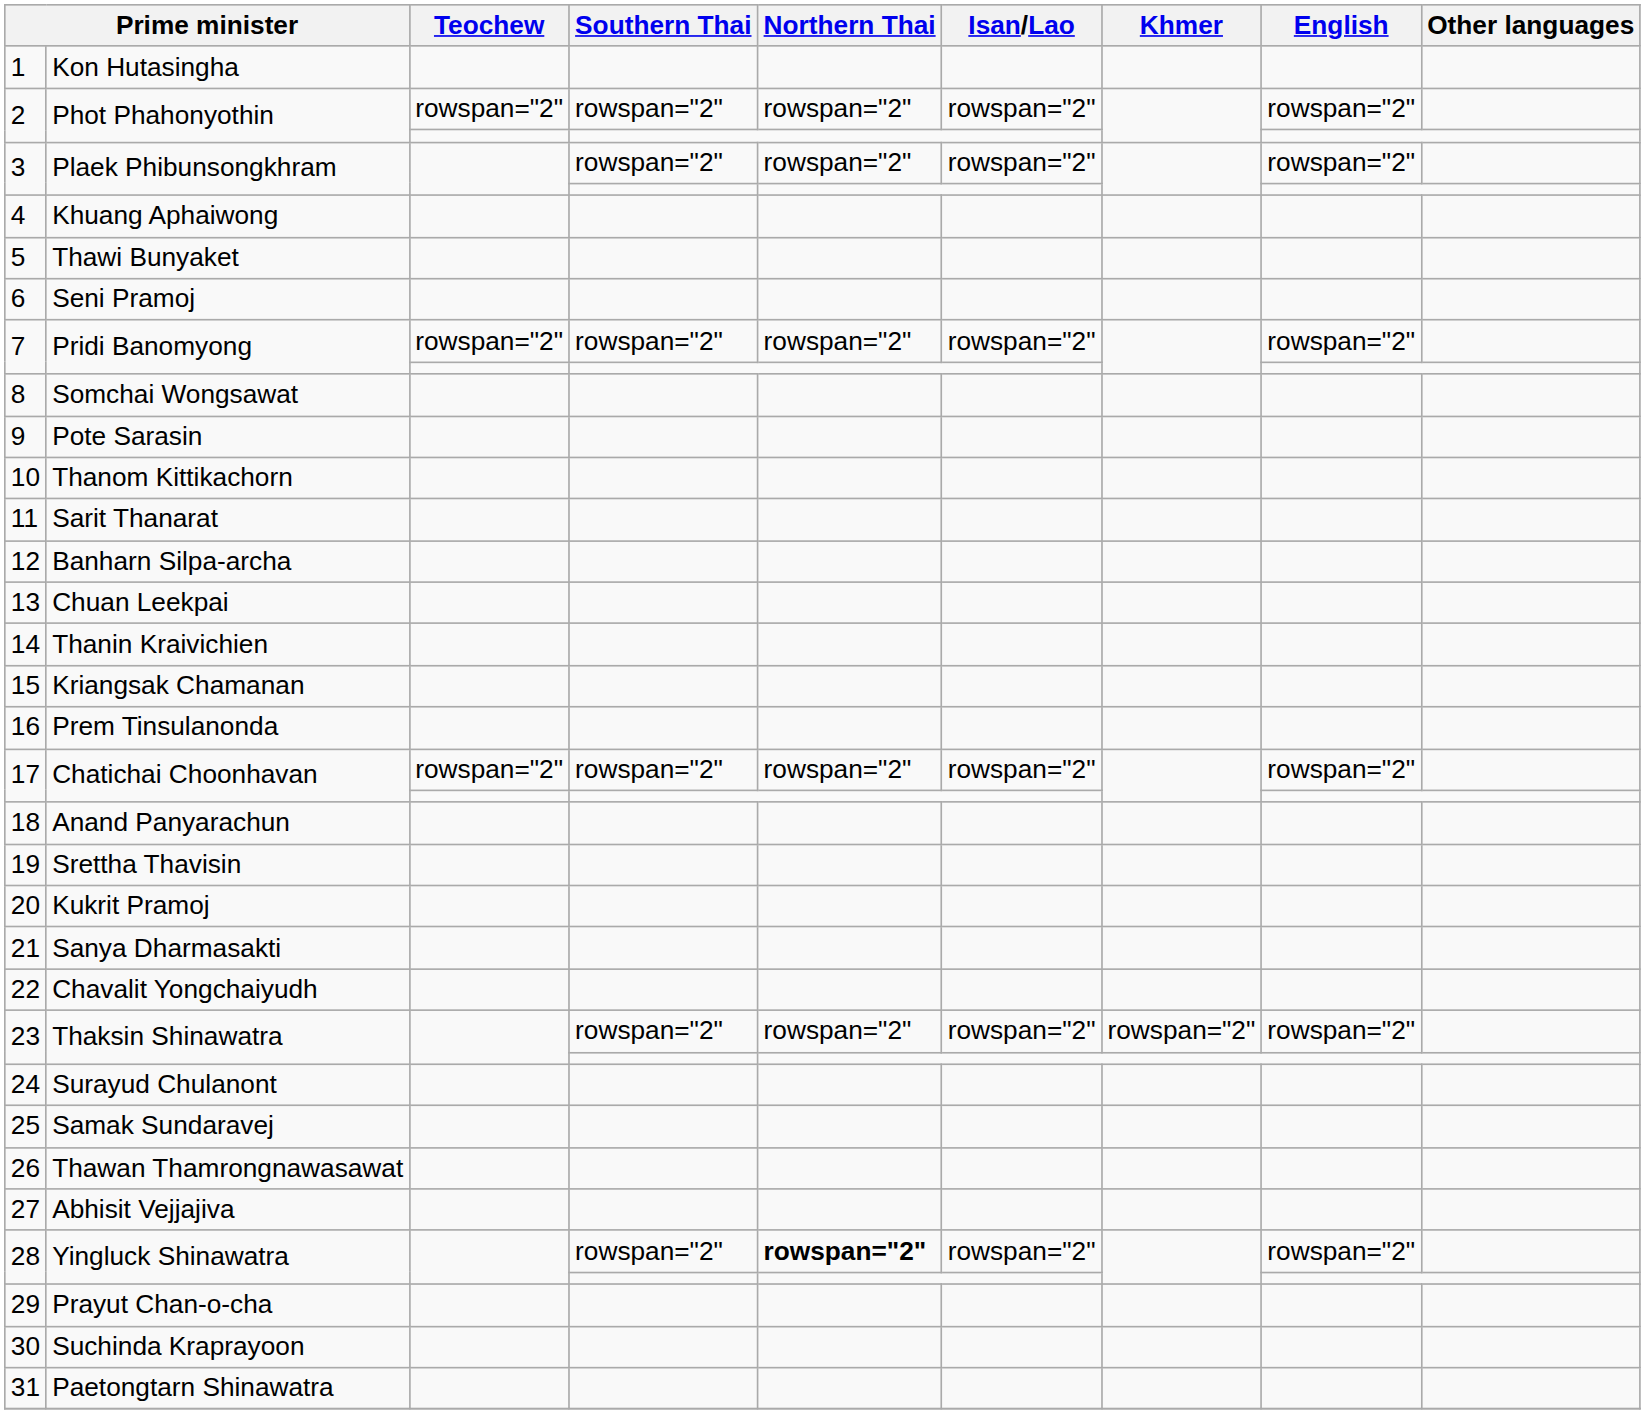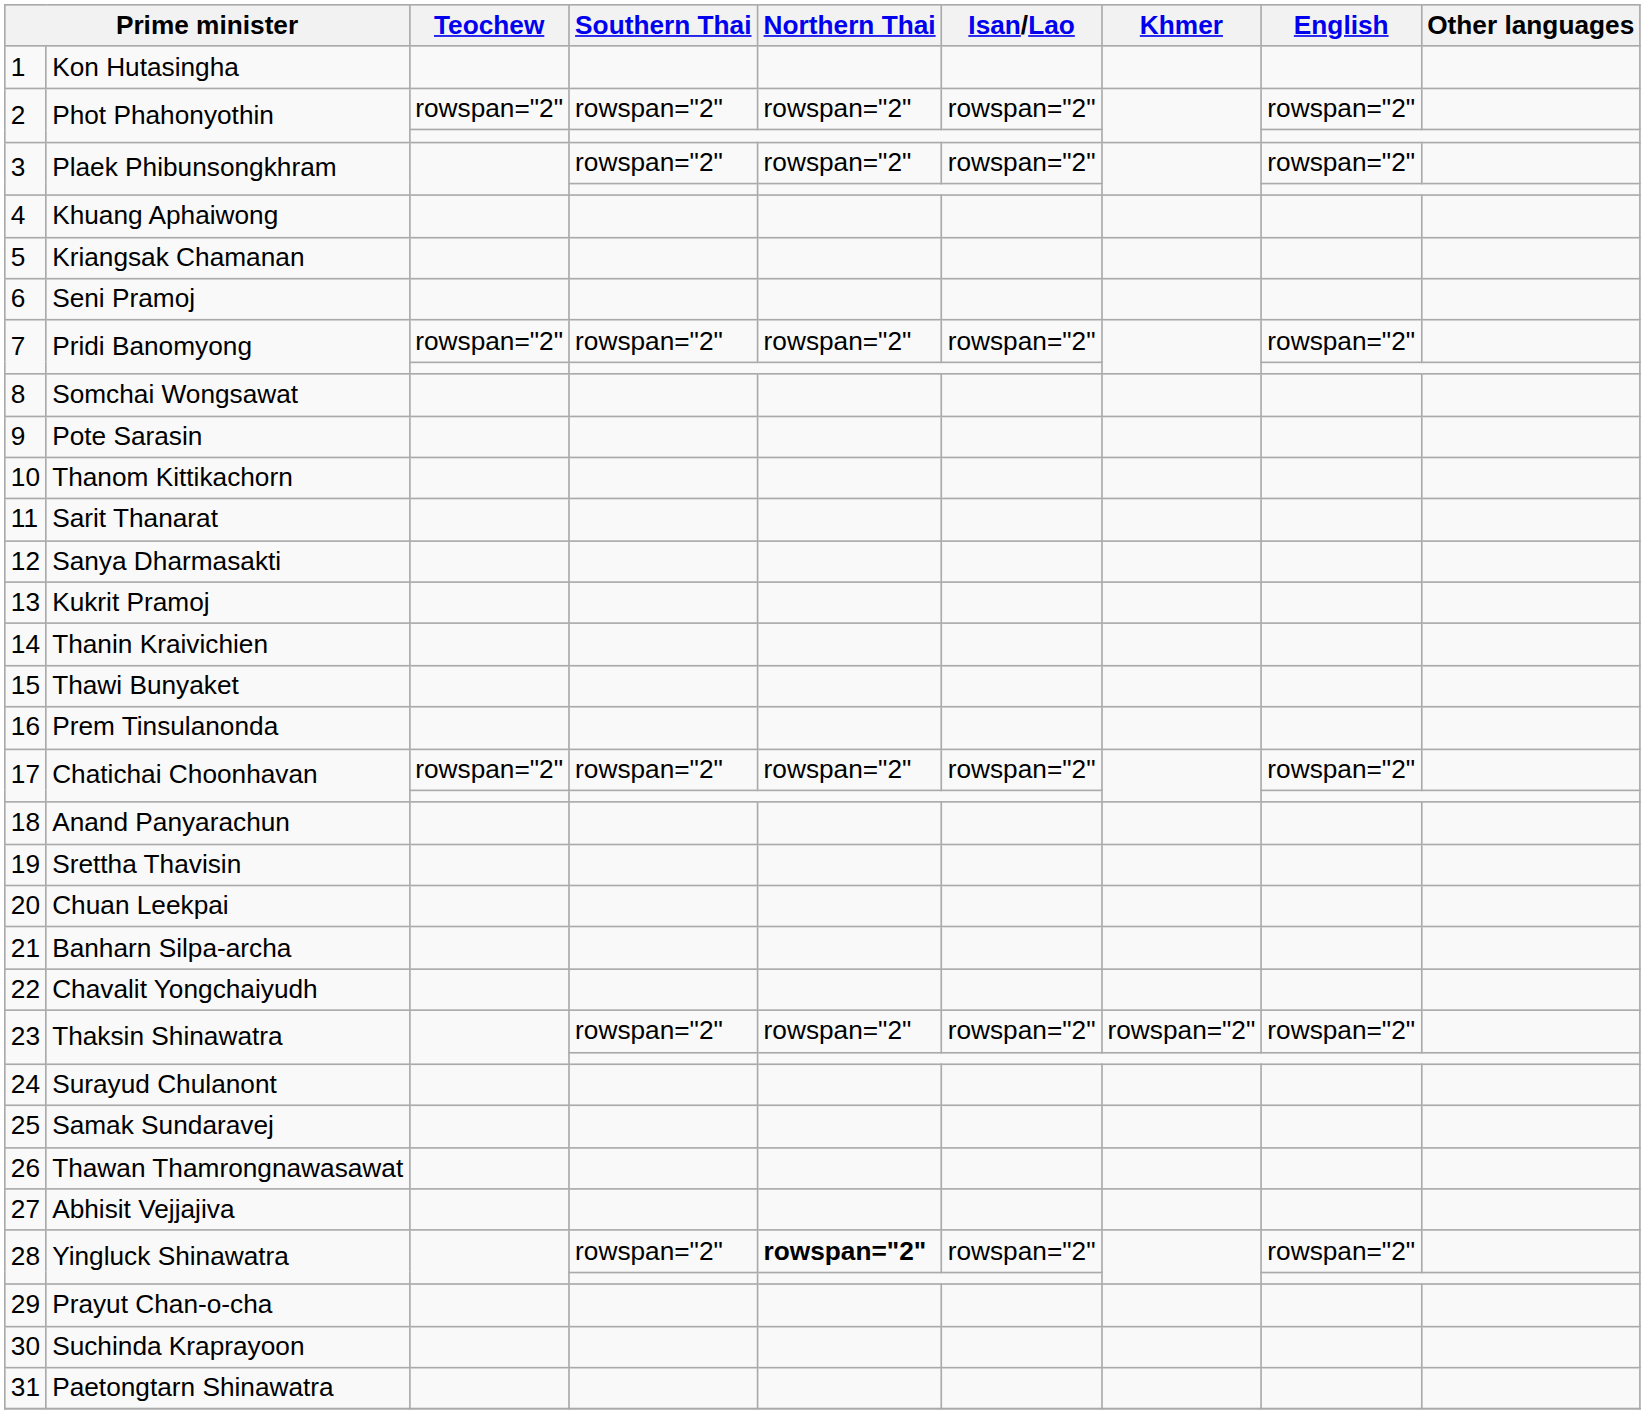5 | column 2: Thawi Bunyaket -> Kriangsak Chamanan
12 | column 2: Banharn Silpa-archa -> Sanya Dharmasakti
13 | column 2: Chuan Leekpai -> Kukrit Pramoj
15 | column 2: Kriangsak Chamanan -> Thawi Bunyaket
20 | column 2: Kukrit Pramoj -> Chuan Leekpai
21 | column 2: Sanya Dharmasakti -> Banharn Silpa-archa
